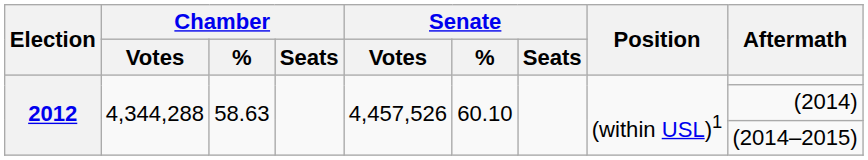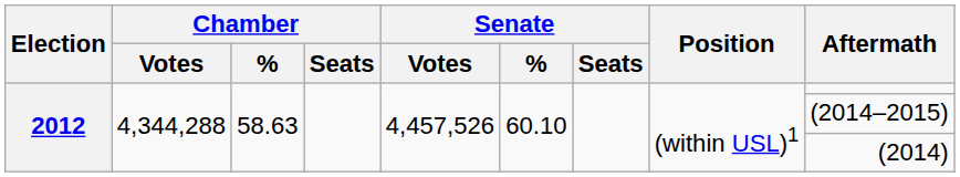row 4 | Aftermath: (2014) -> (2014–2015)
row 5 | Aftermath: (2014–2015) -> (2014)
